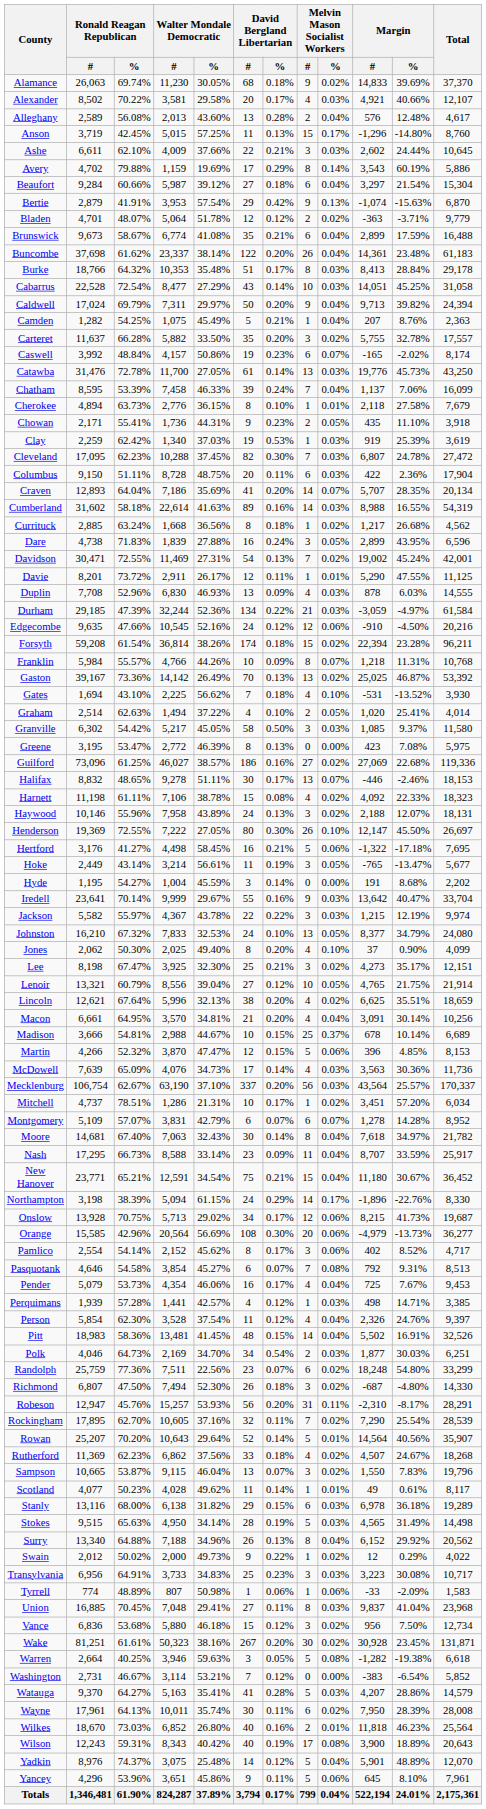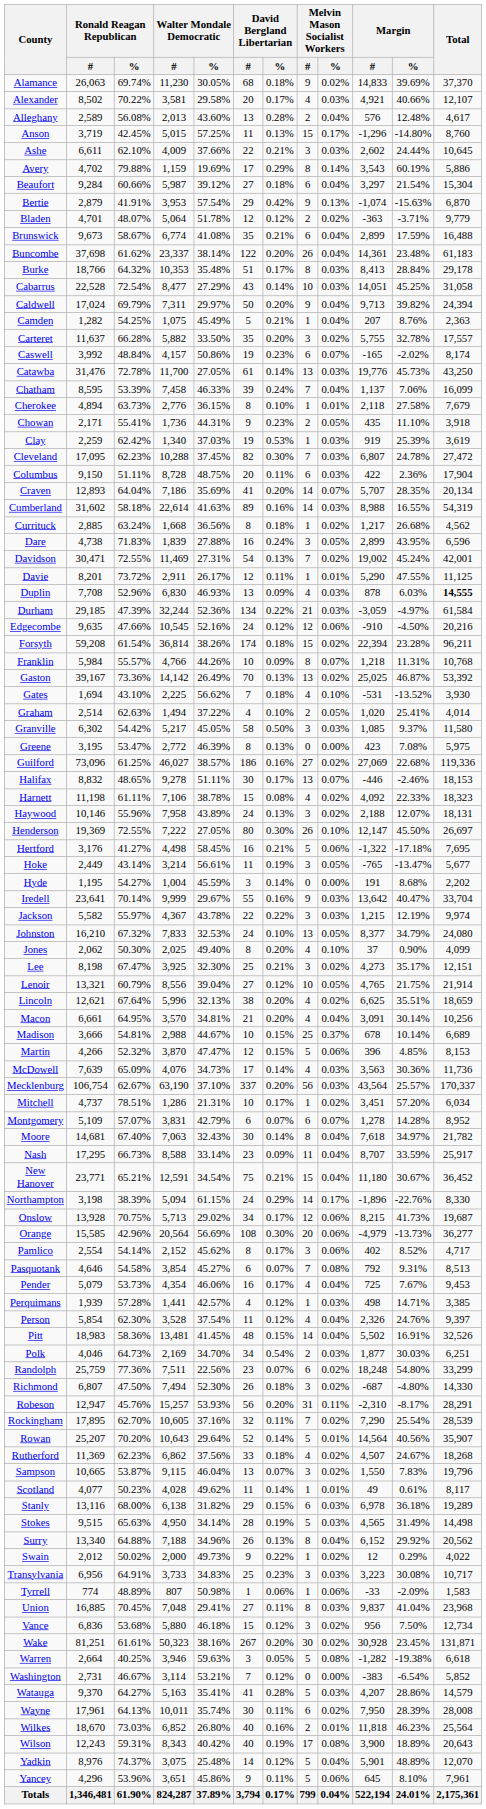Duplin | Total: normal -> bold
